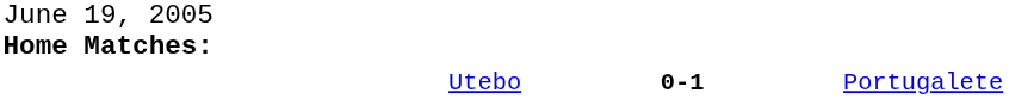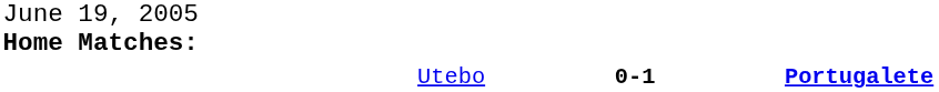Utebo | column 3: normal -> bold
